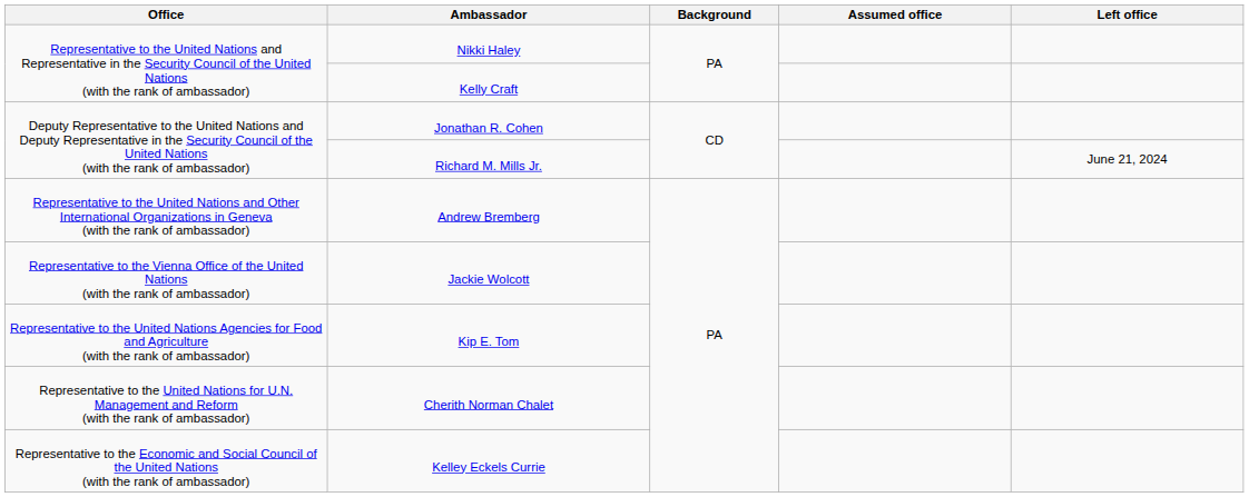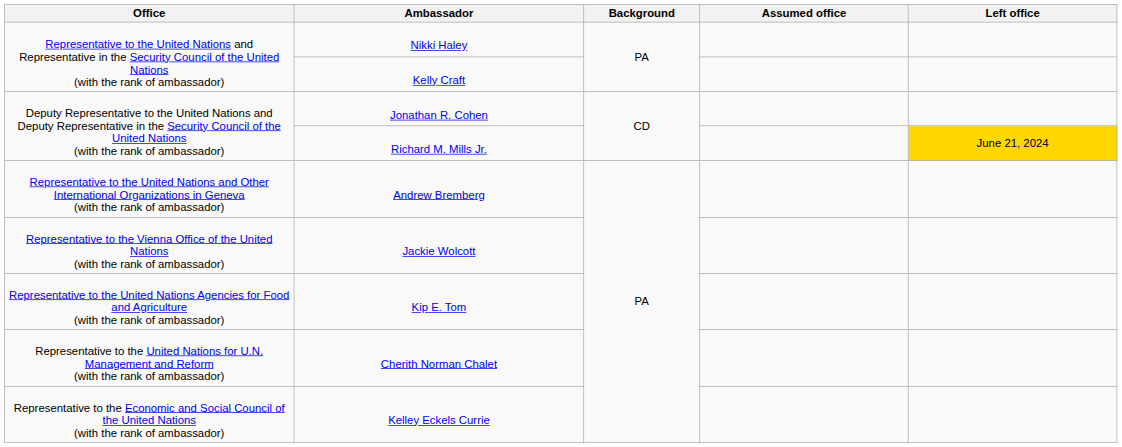Richard M. Mills Jr. | Left office: no background -> gold background
